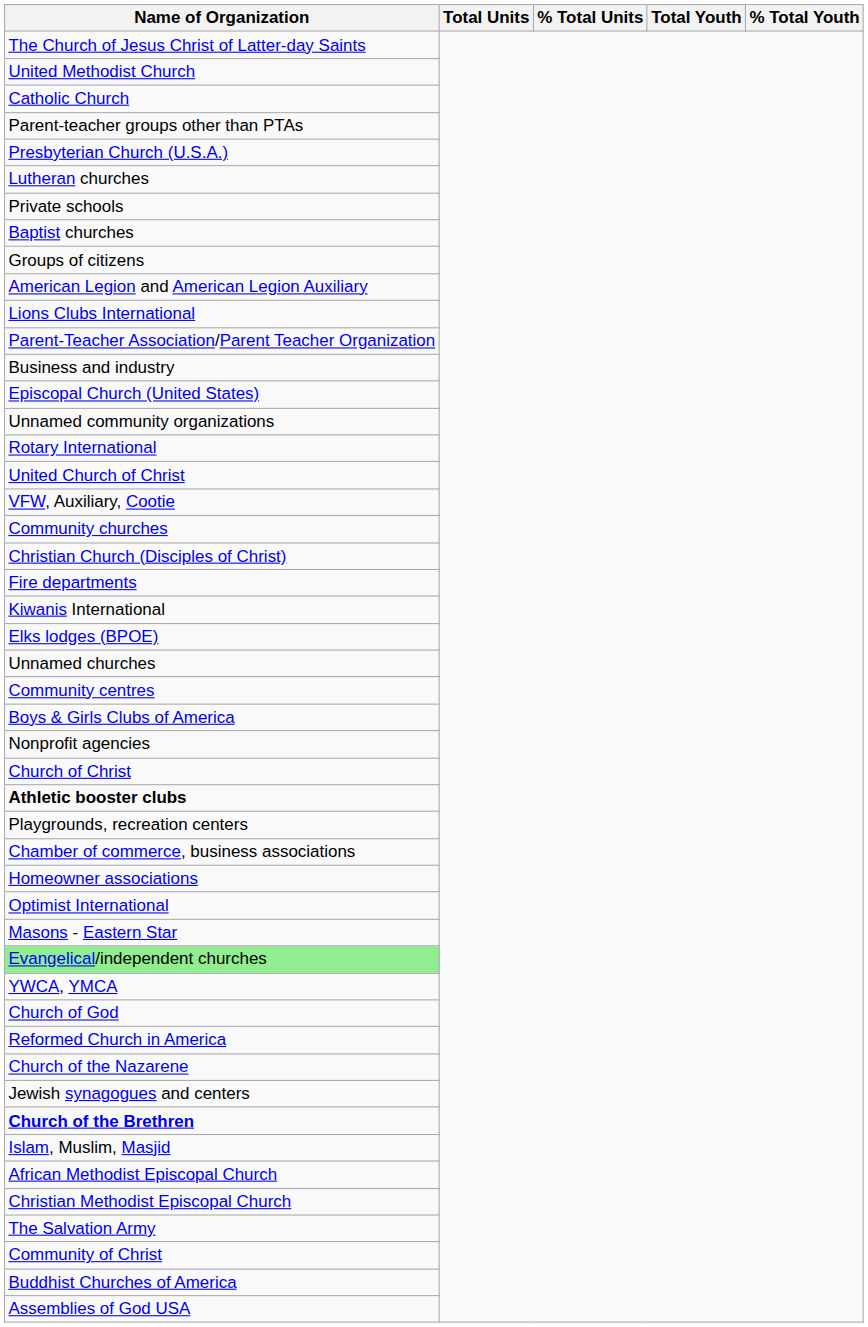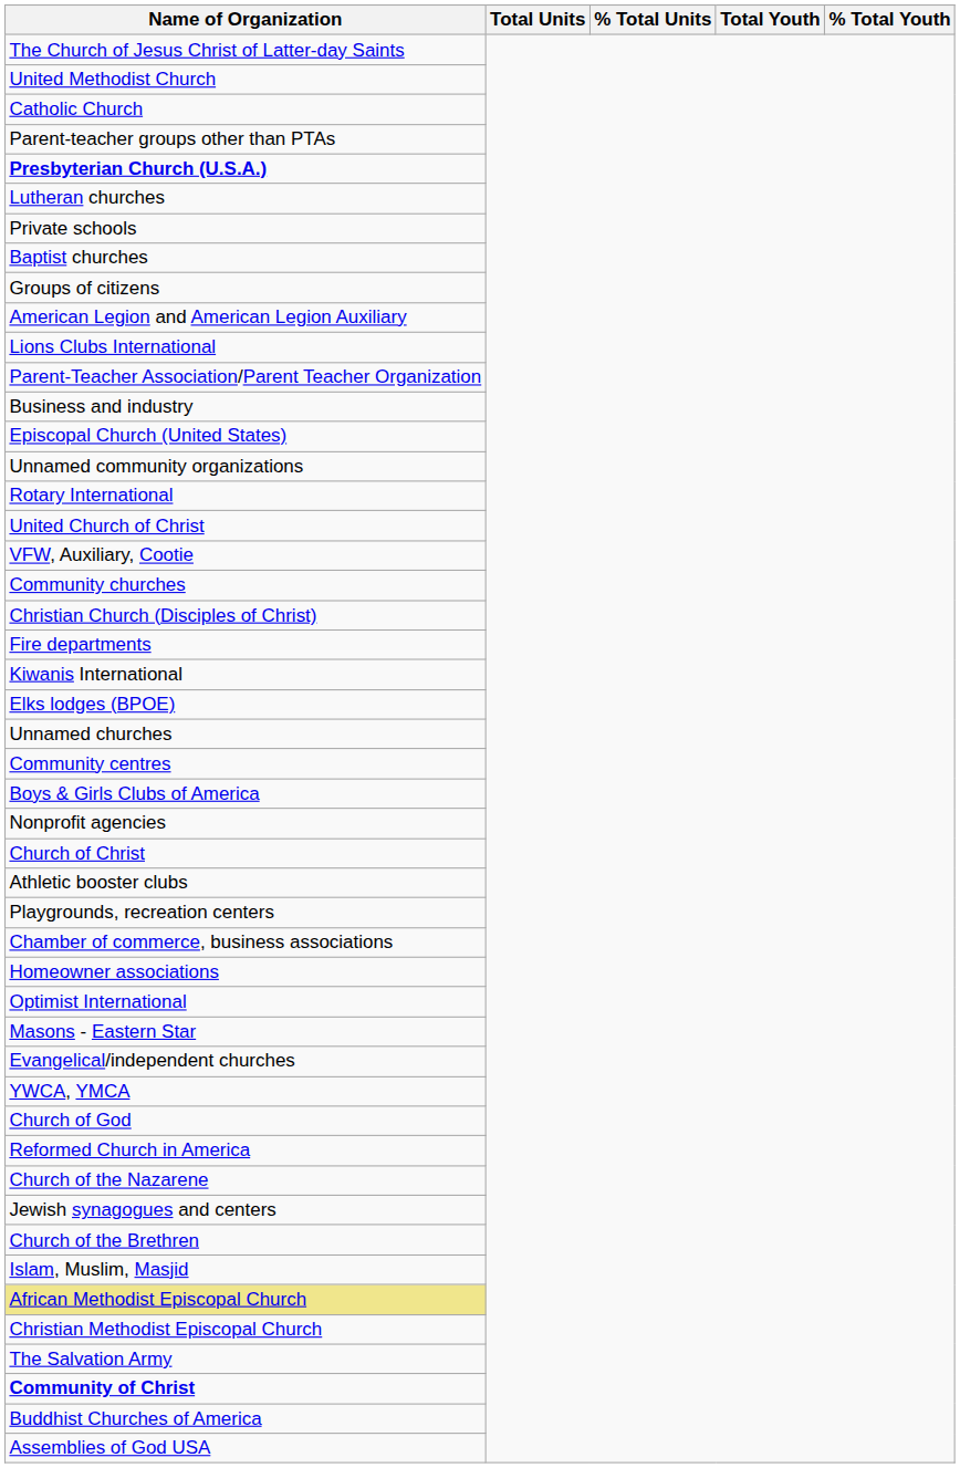Presbyterian Church (U.S.A.) | Name of Organization: normal -> bold
Athletic booster clubs | Name of Organization: bold -> normal
Evangelical/independent churches | Name of Organization: lightgreen background -> no background
Church of the Brethren | Name of Organization: bold -> normal
African Methodist Episcopal Church | Name of Organization: no background -> khaki background
Community of Christ | Name of Organization: normal -> bold
